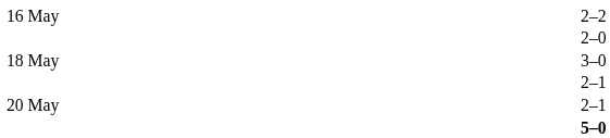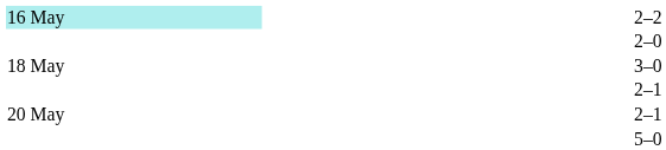2–2 | column 1: no background -> paleturquoise background
5–0 | column 2: bold -> normal
